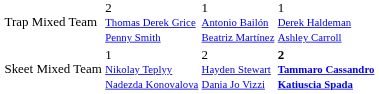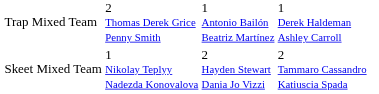Skeet Mixed Team | column 4: bold -> normal
